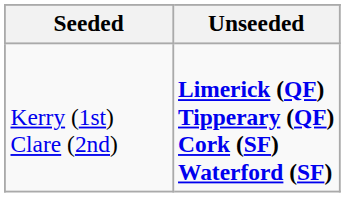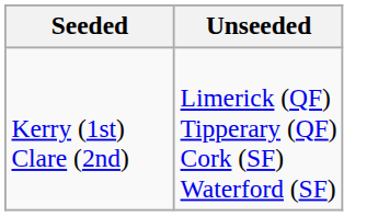Kerry (1st) Clare (2nd) | Unseeded: bold -> normal
